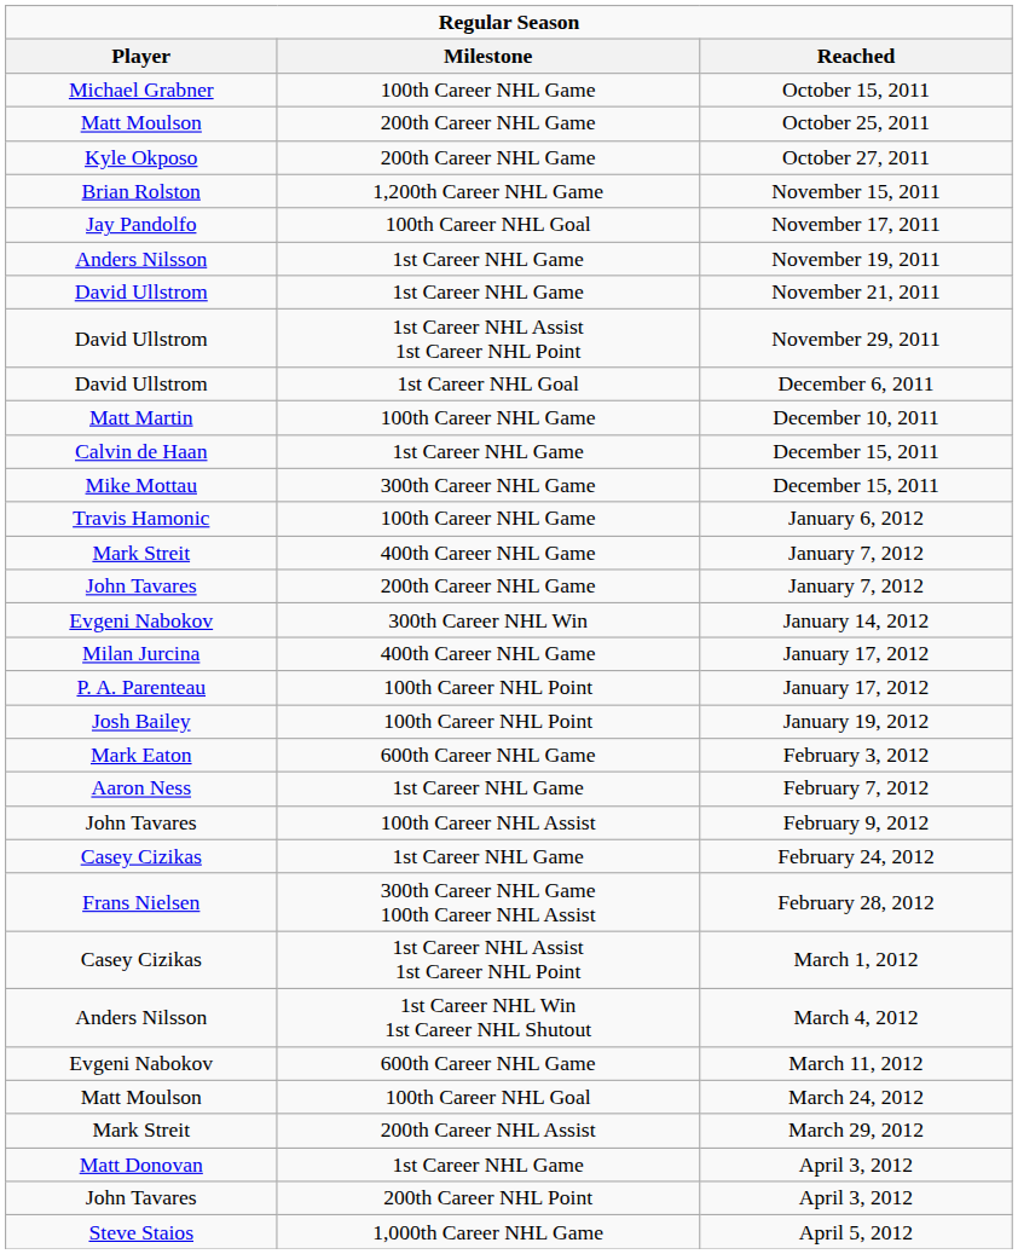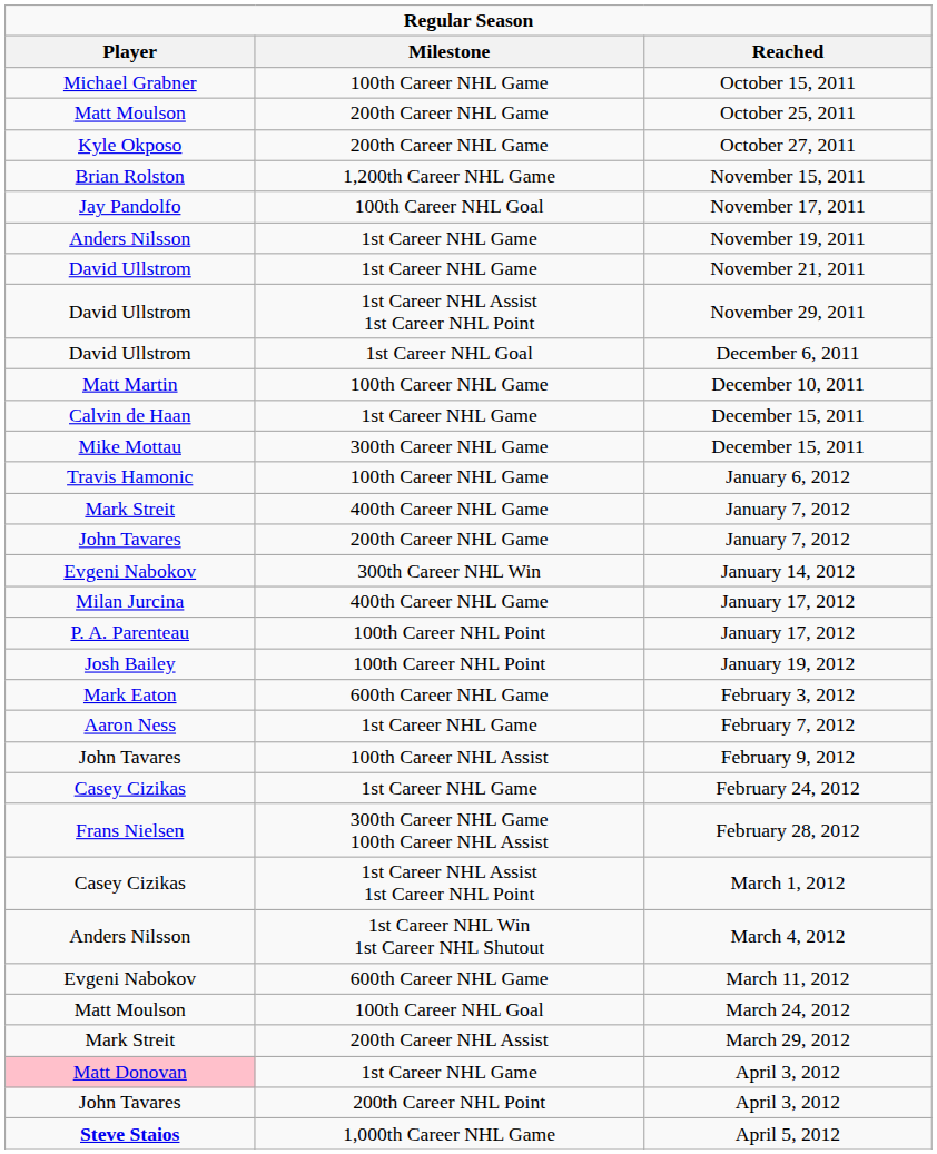row 32 | Player: no background -> pink background
row 34 | Player: normal -> bold
